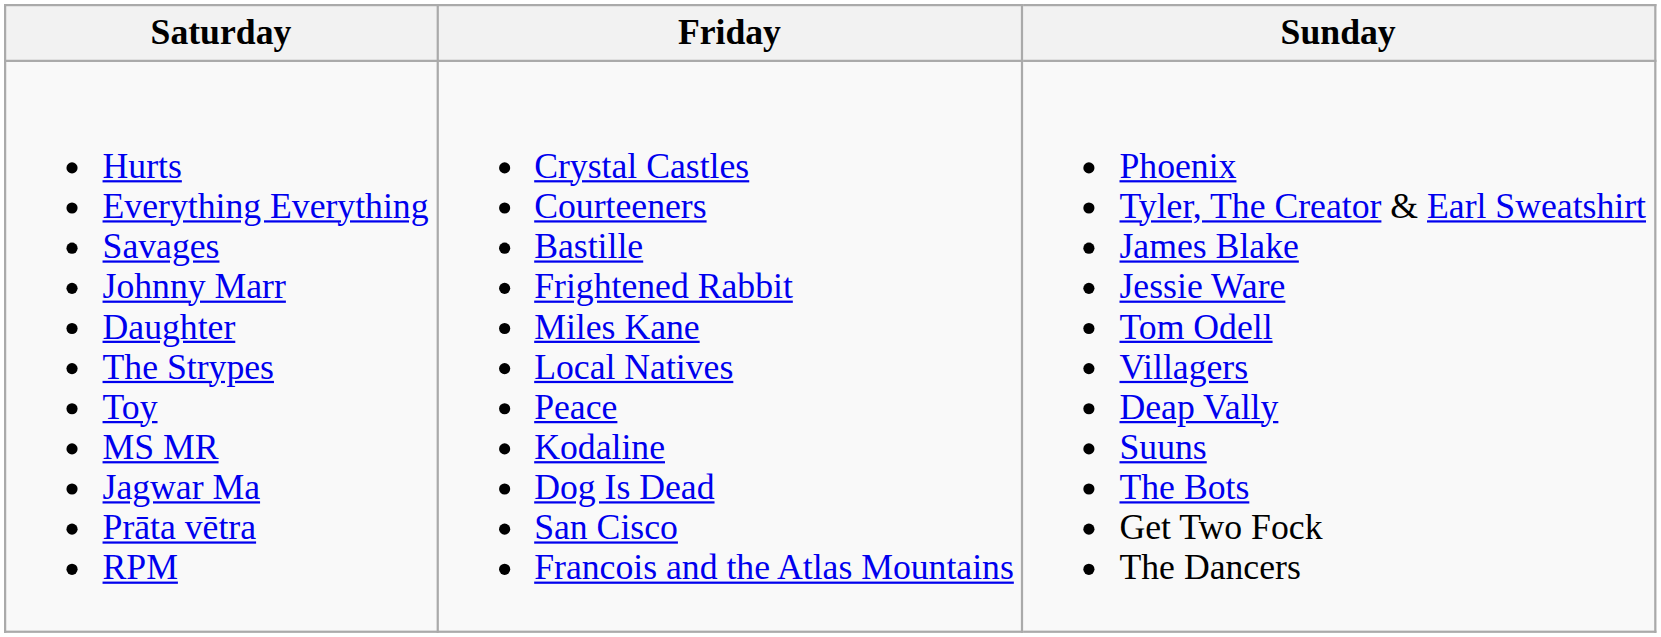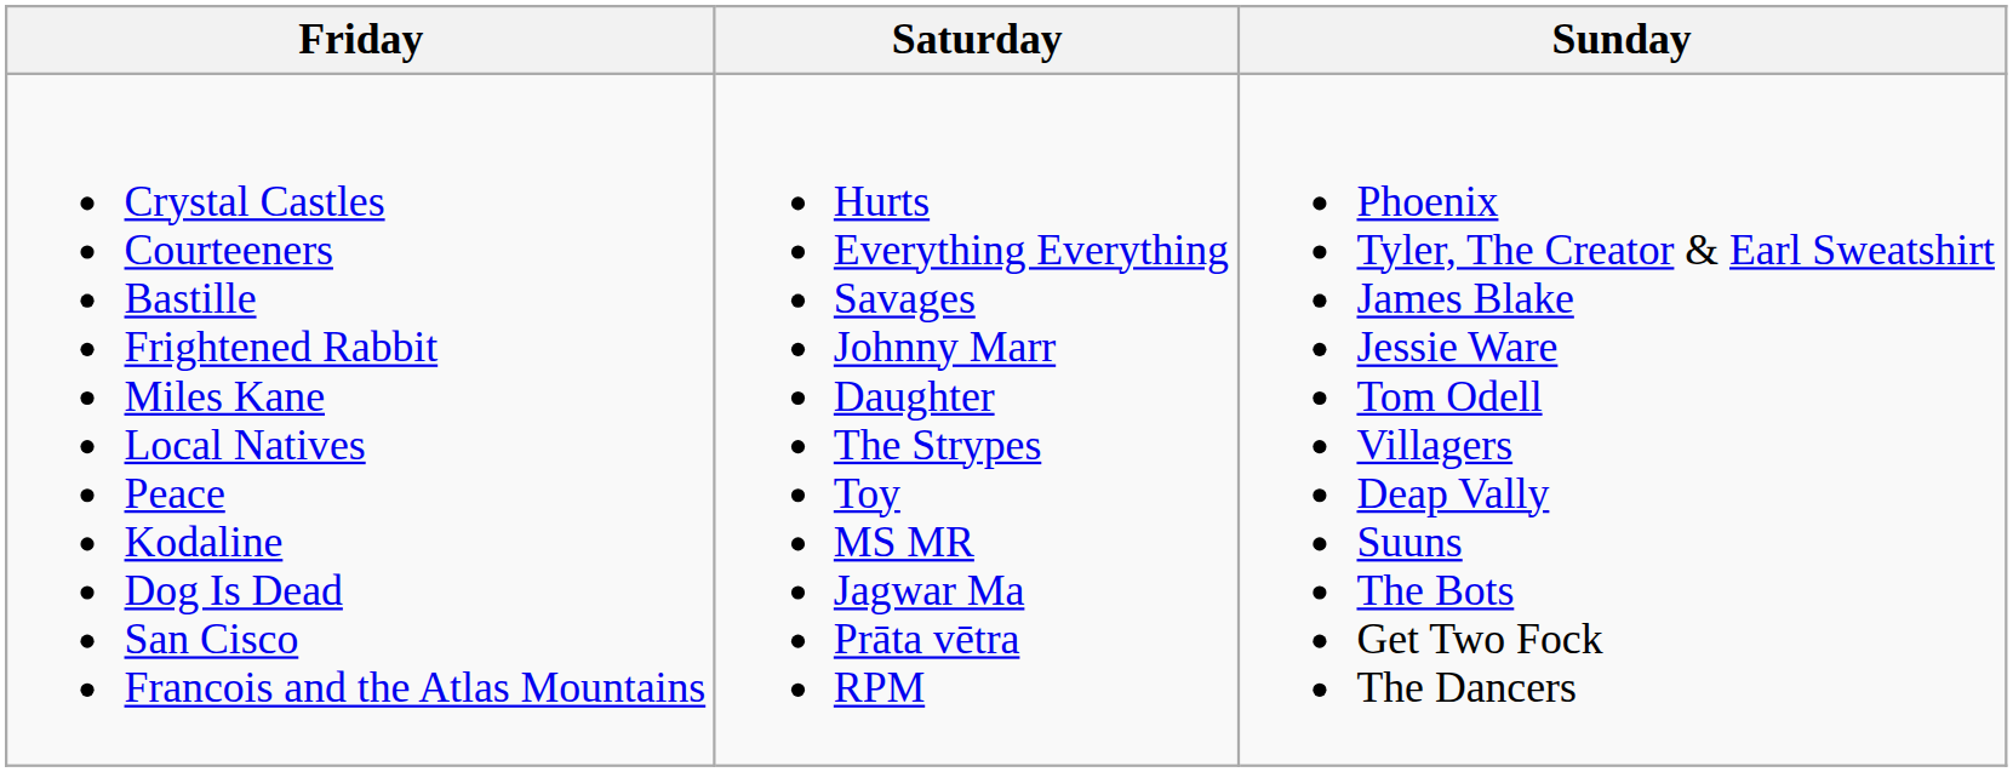columns swapped: Friday <-> Saturday
